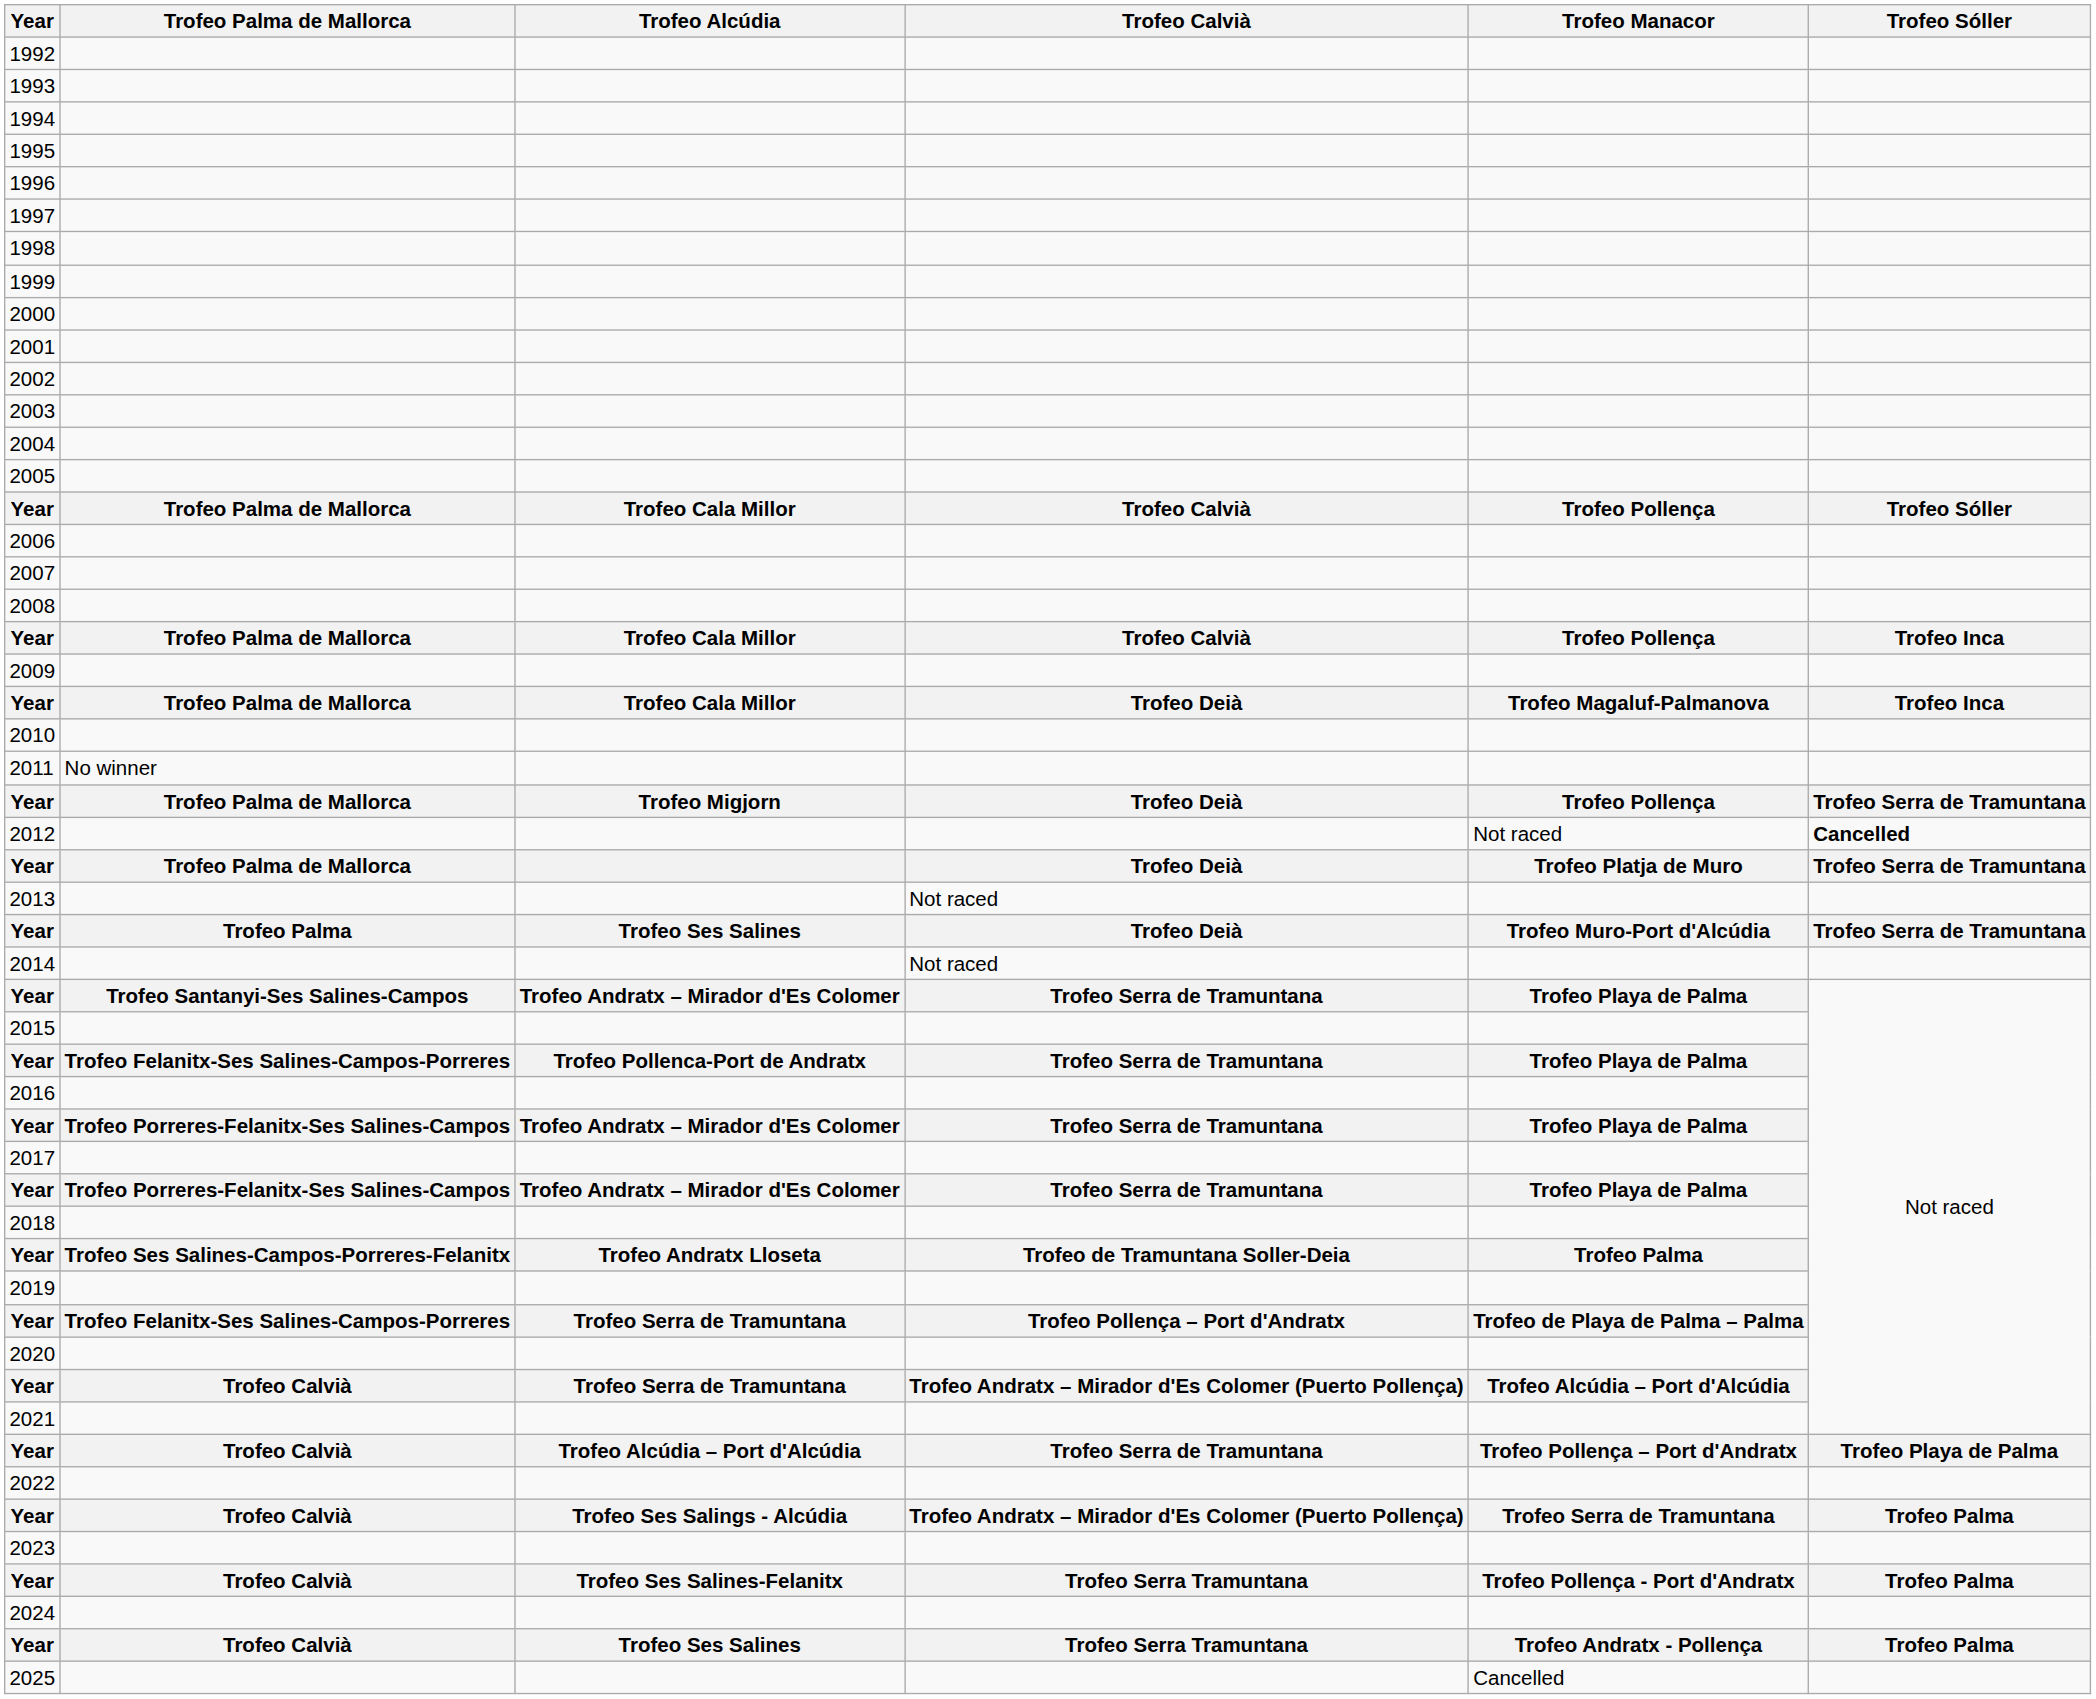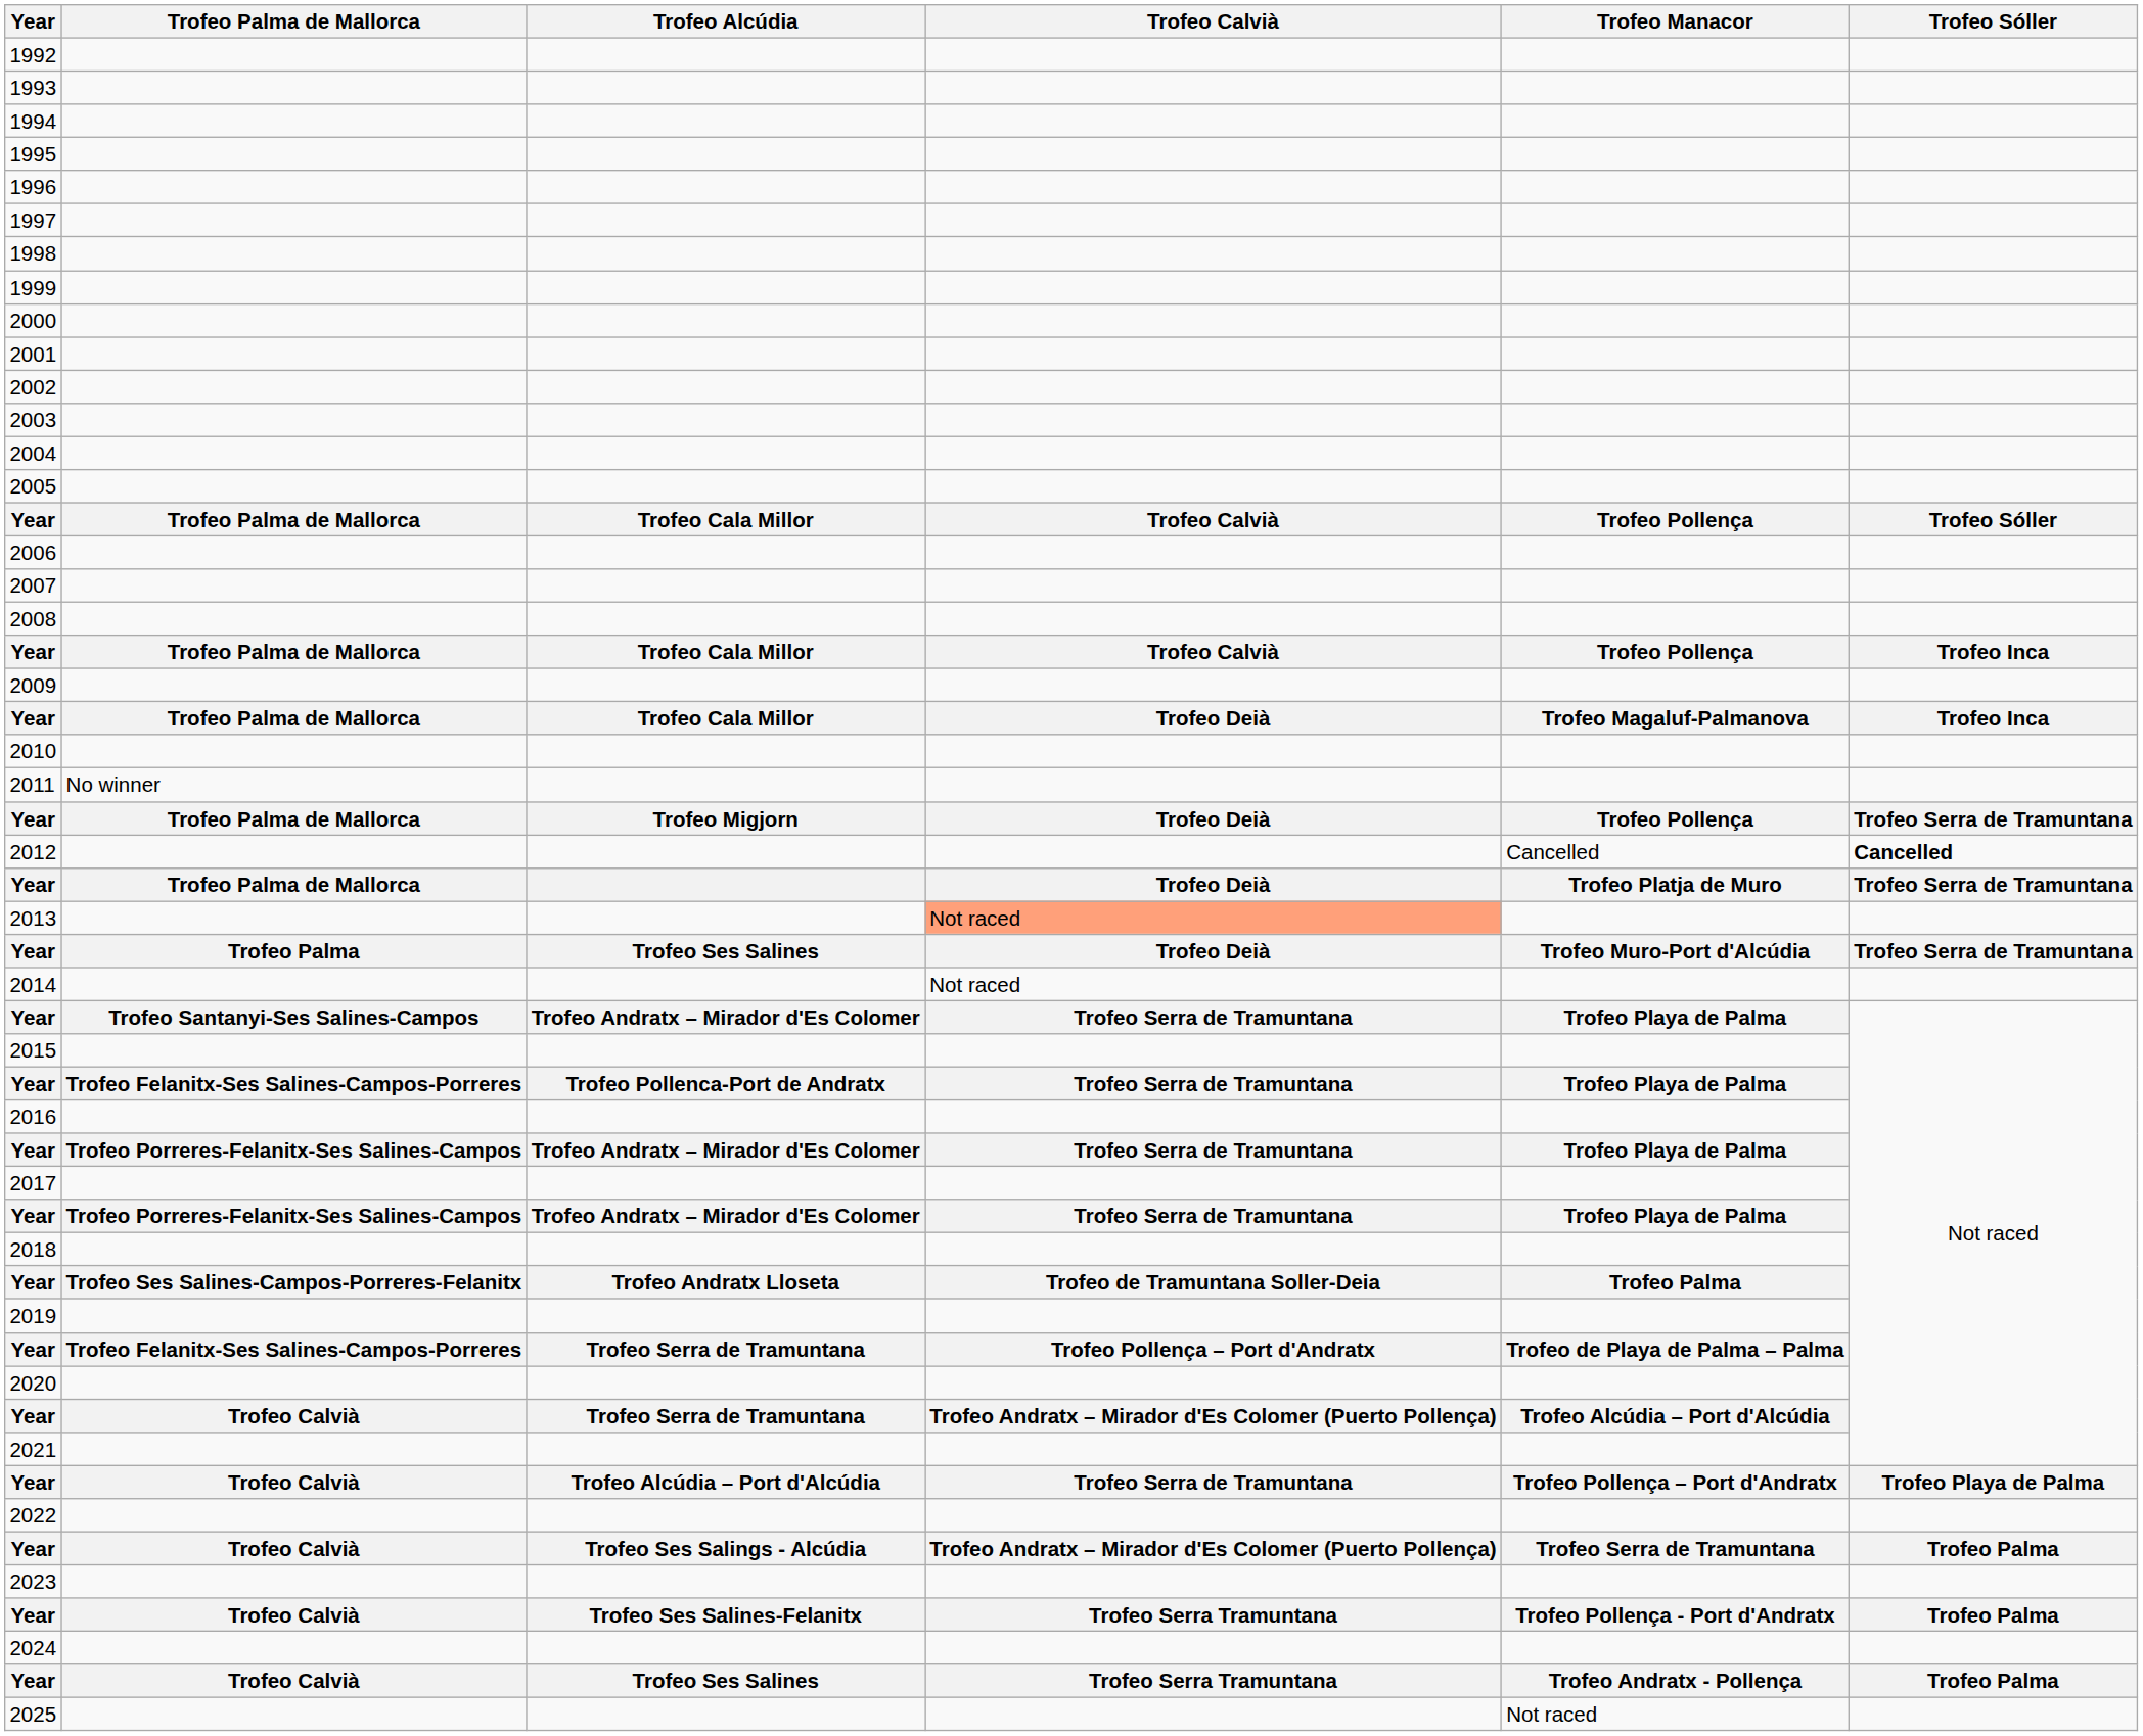2012 | Trofeo Manacor: Not raced -> Cancelled
2013 | Trofeo Calvià: no background -> lightsalmon background
2025 | Trofeo Manacor: Cancelled -> Not raced
